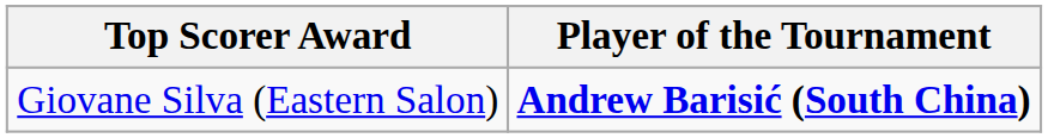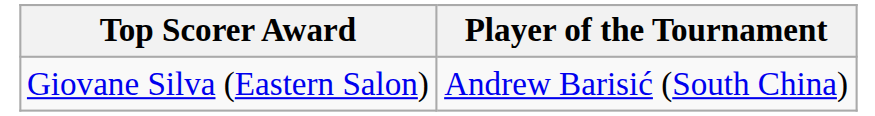Giovane Silva (Eastern Salon) | Player of the Tournament: bold -> normal
